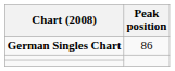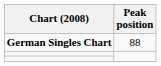row 2 | Peak position: 86 -> 88
